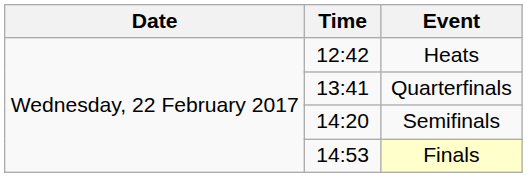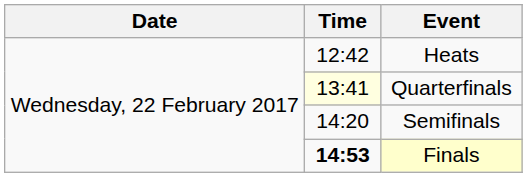Quarterfinals | Time: no background -> lightyellow background
Finals | Time: normal -> bold
